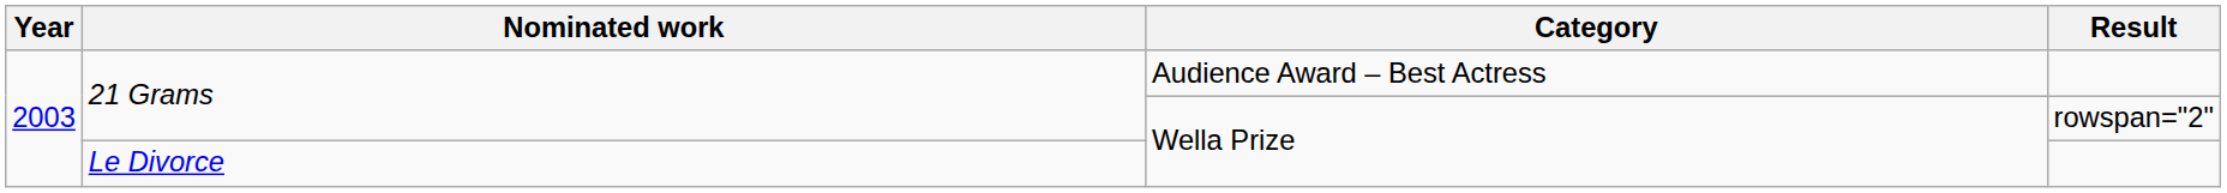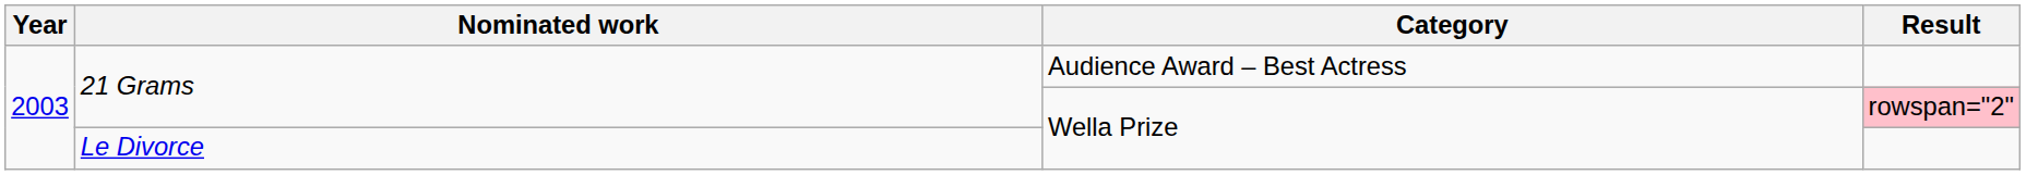21 Grams / Wella Prize | Result: no background -> pink background
